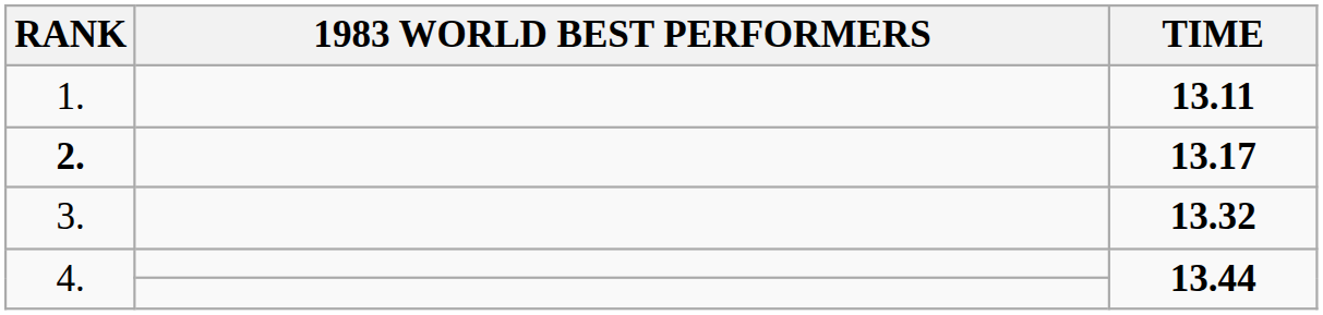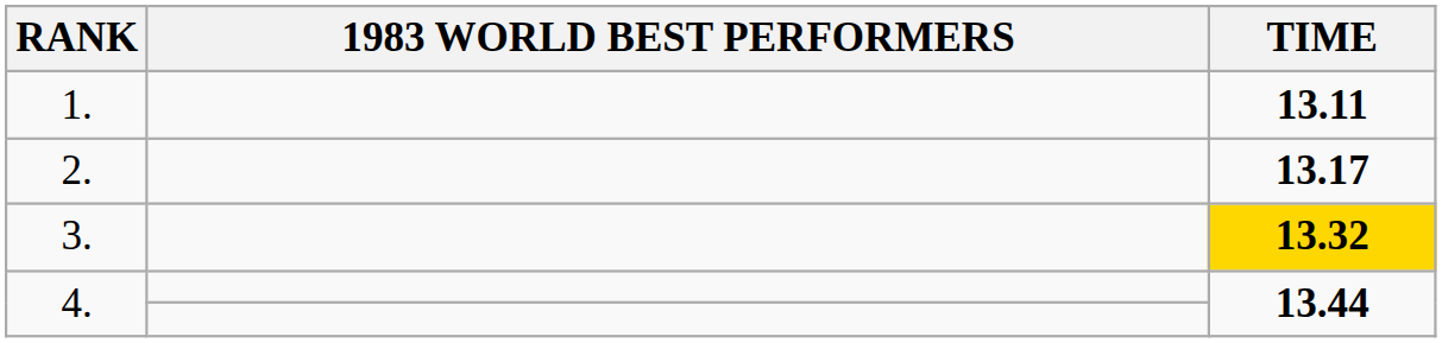2. | RANK: bold -> normal
3. | TIME: no background -> gold background
